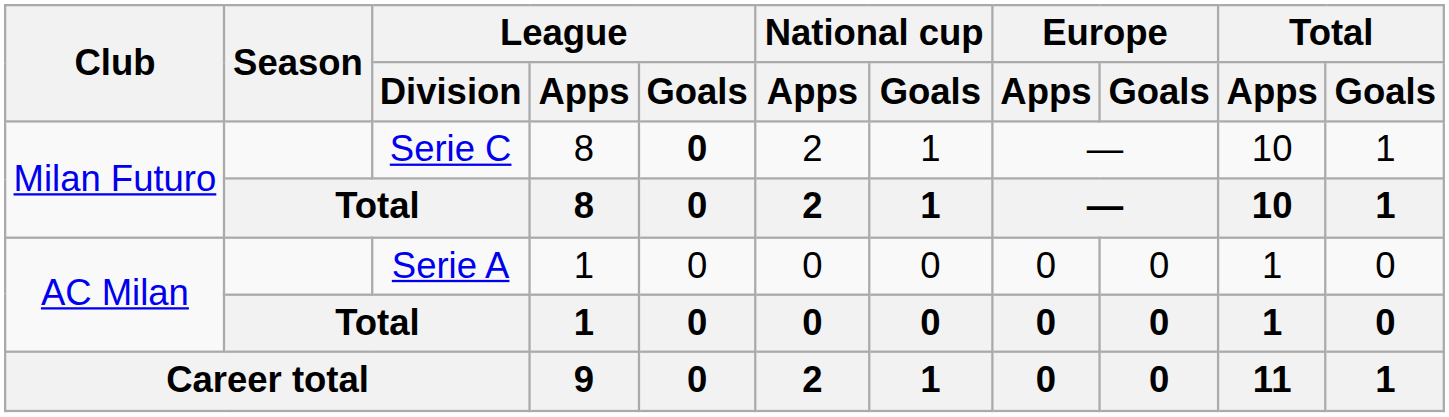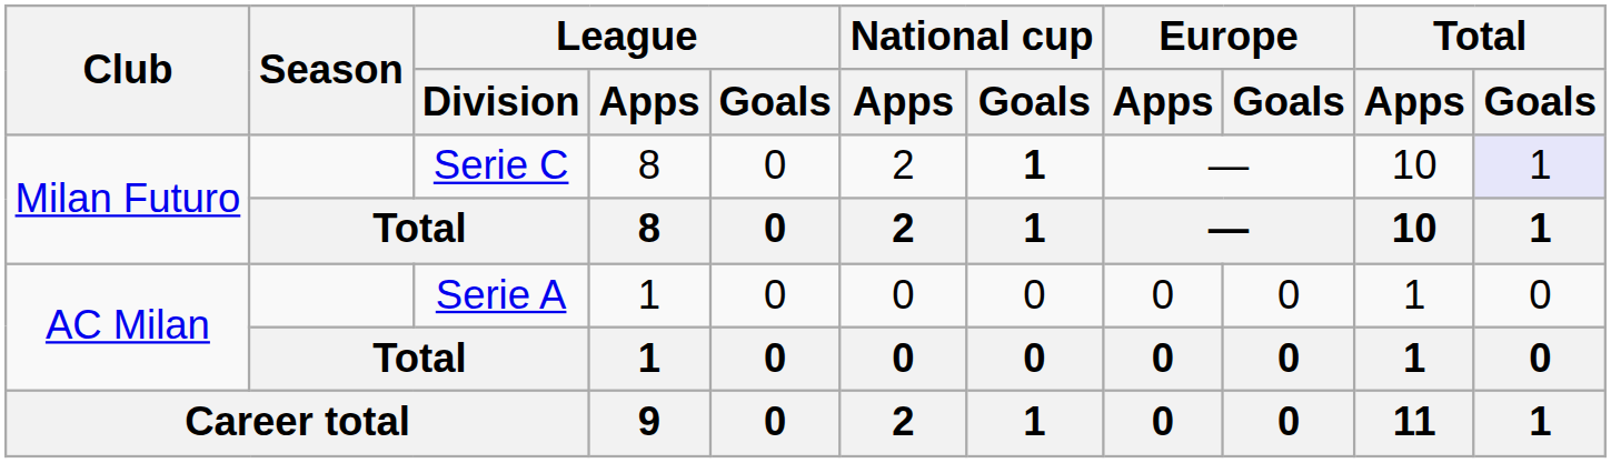Milan Futuro / Serie C | League / Goals: bold -> normal
Milan Futuro / Serie C | National cup / Goals: normal -> bold
Milan Futuro / Serie C | Total / Goals: no background -> lavender background
